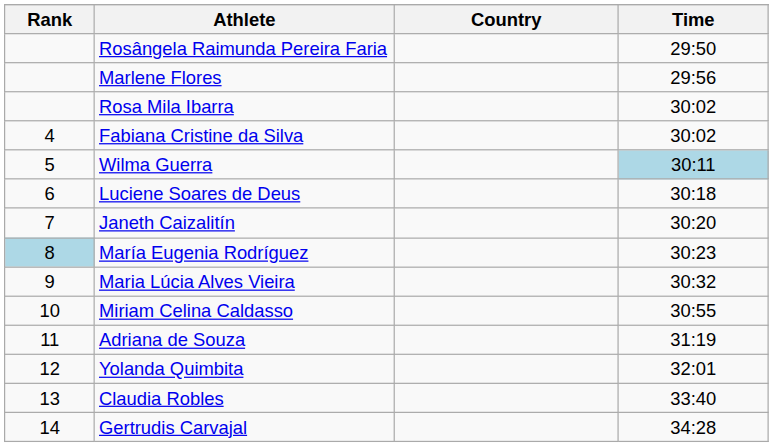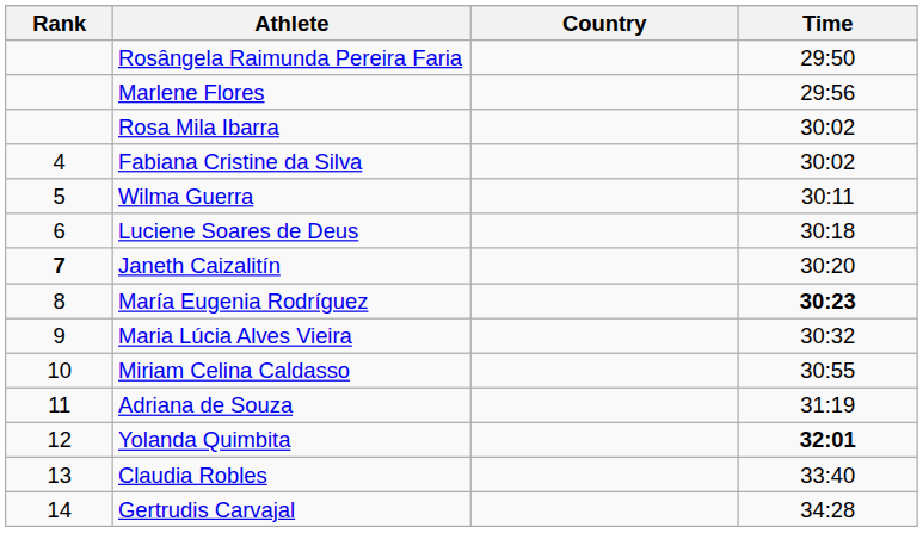Wilma Guerra | Time: lightblue background -> no background
Janeth Caizalitín | Rank: normal -> bold
María Eugenia Rodríguez | Rank: lightblue background -> no background
María Eugenia Rodríguez | Time: normal -> bold
Yolanda Quimbita | Time: normal -> bold
